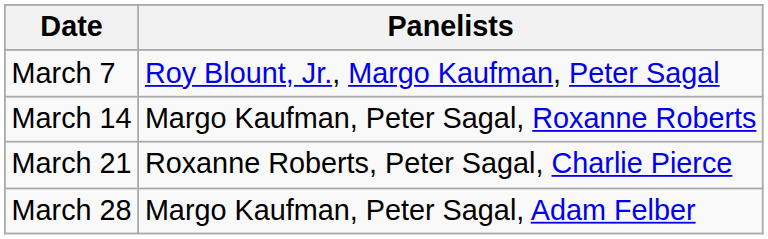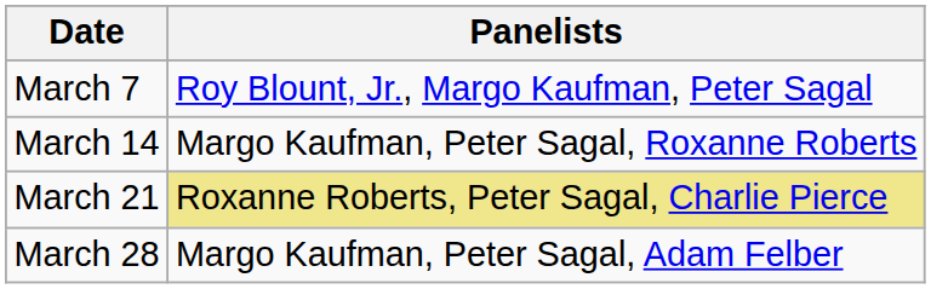March 21 | Panelists: no background -> khaki background
